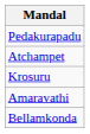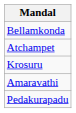row 2 | column 1: Pedakurapadu -> Bellamkonda
row 6 | column 1: Bellamkonda -> Pedakurapadu
